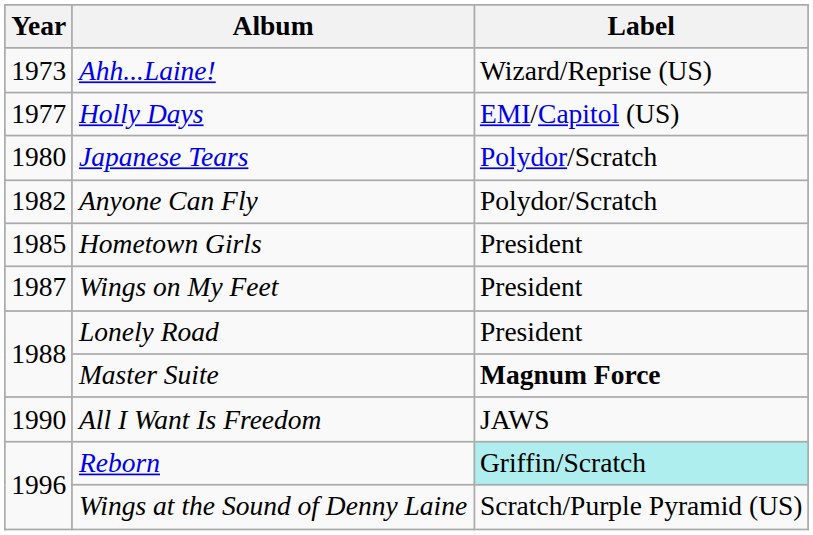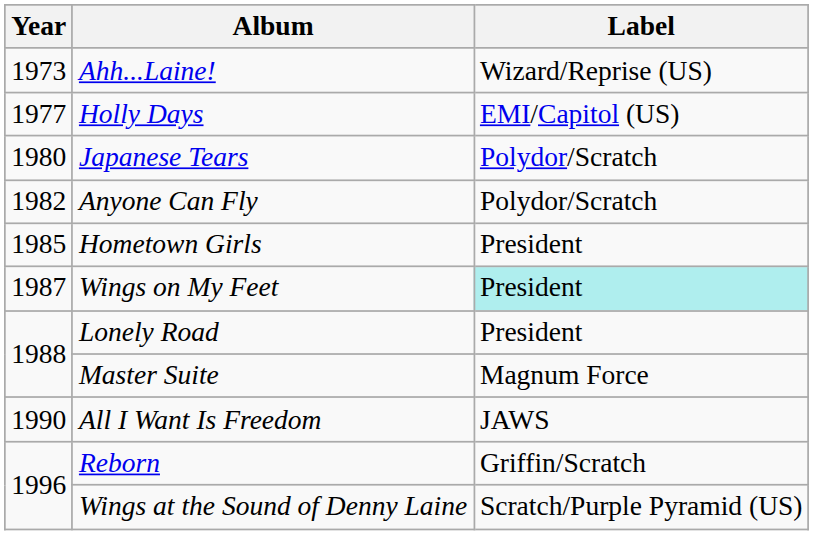Wings on My Feet | Label: no background -> paleturquoise background
Master Suite | Label: bold -> normal
Reborn | Label: paleturquoise background -> no background
